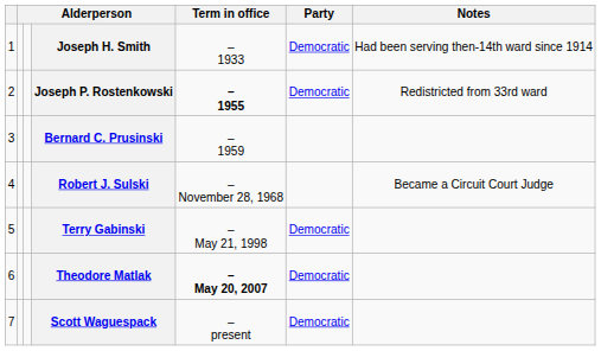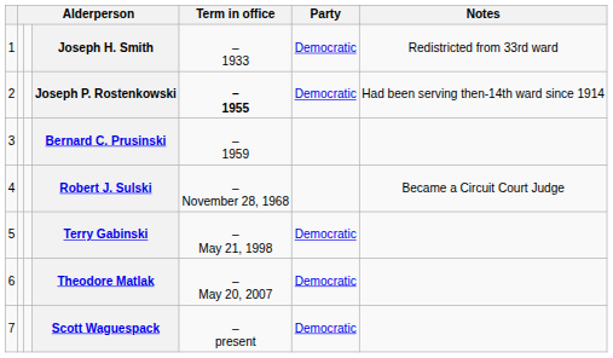Joseph H. Smith | Notes: Had been serving then-14th ward since 1914 -> Redistricted from 33rd ward
Joseph P. Rostenkowski | Notes: Redistricted from 33rd ward -> Had been serving then-14th ward since 1914
Theodore Matlak | Term in office: bold -> normal
